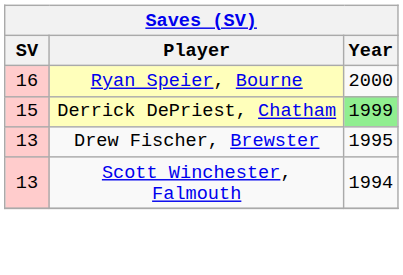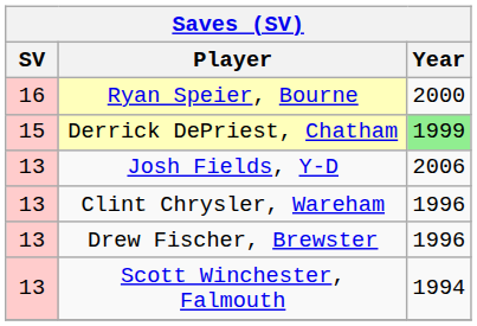+ row: 13 | Josh Fields, Y-D | 2006
+ row: 13 | Clint Chrysler, Wareham | 1996
Drew Fischer, Brewster | Year: 1995 -> 1996
